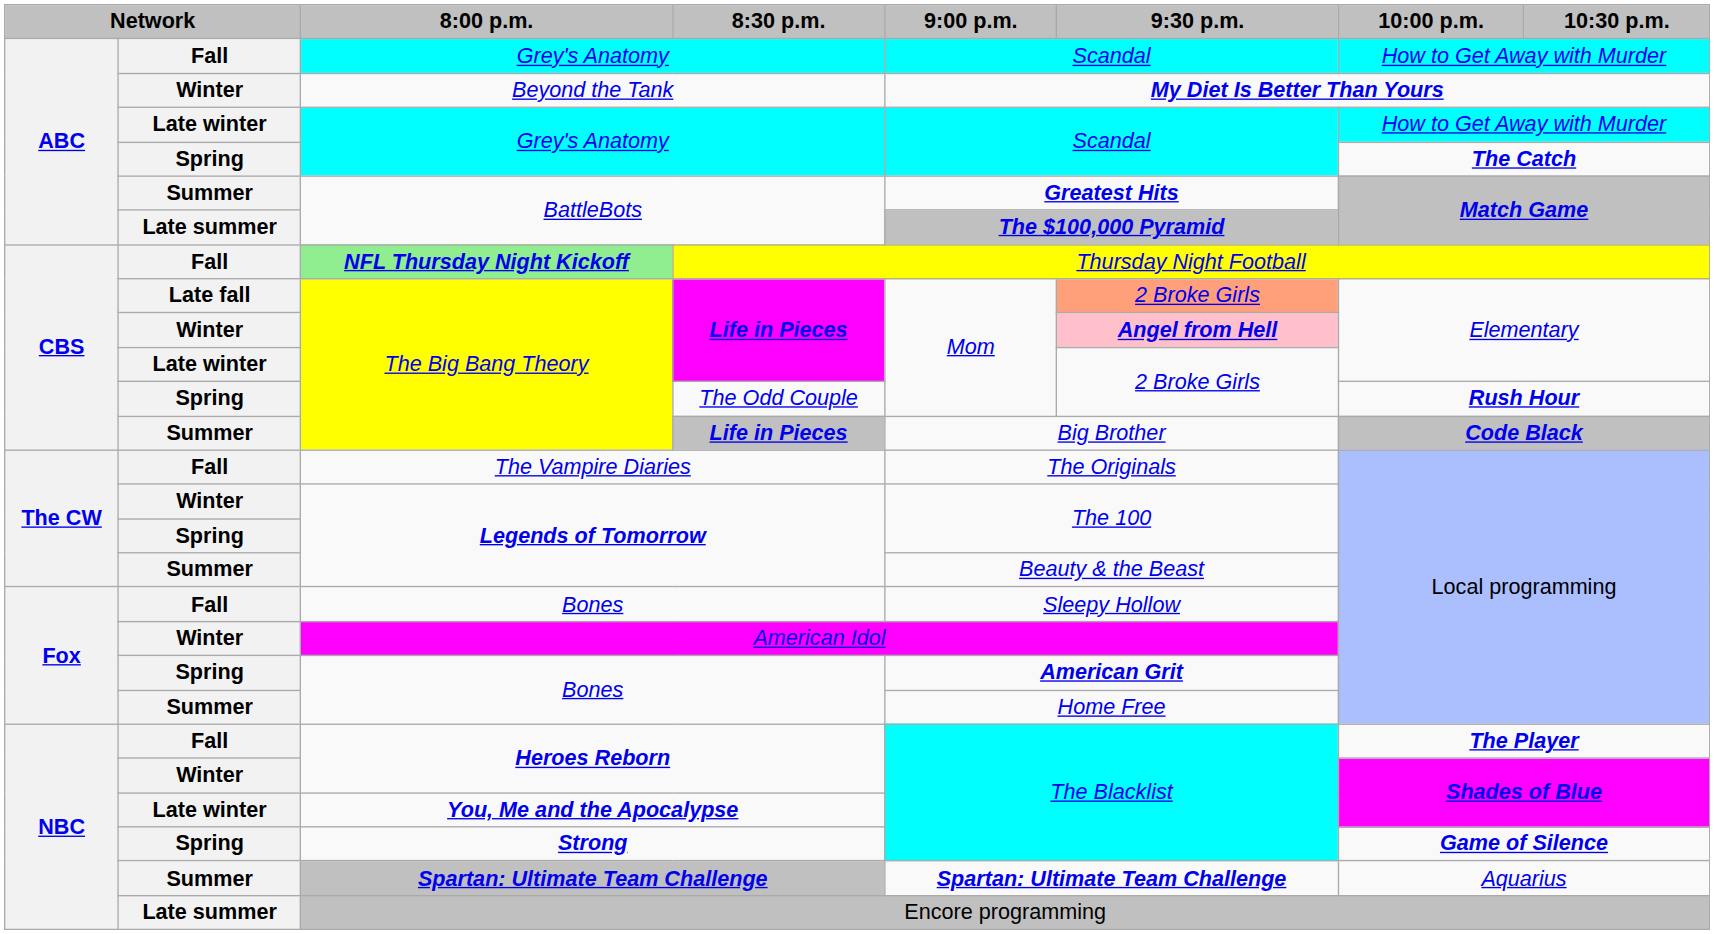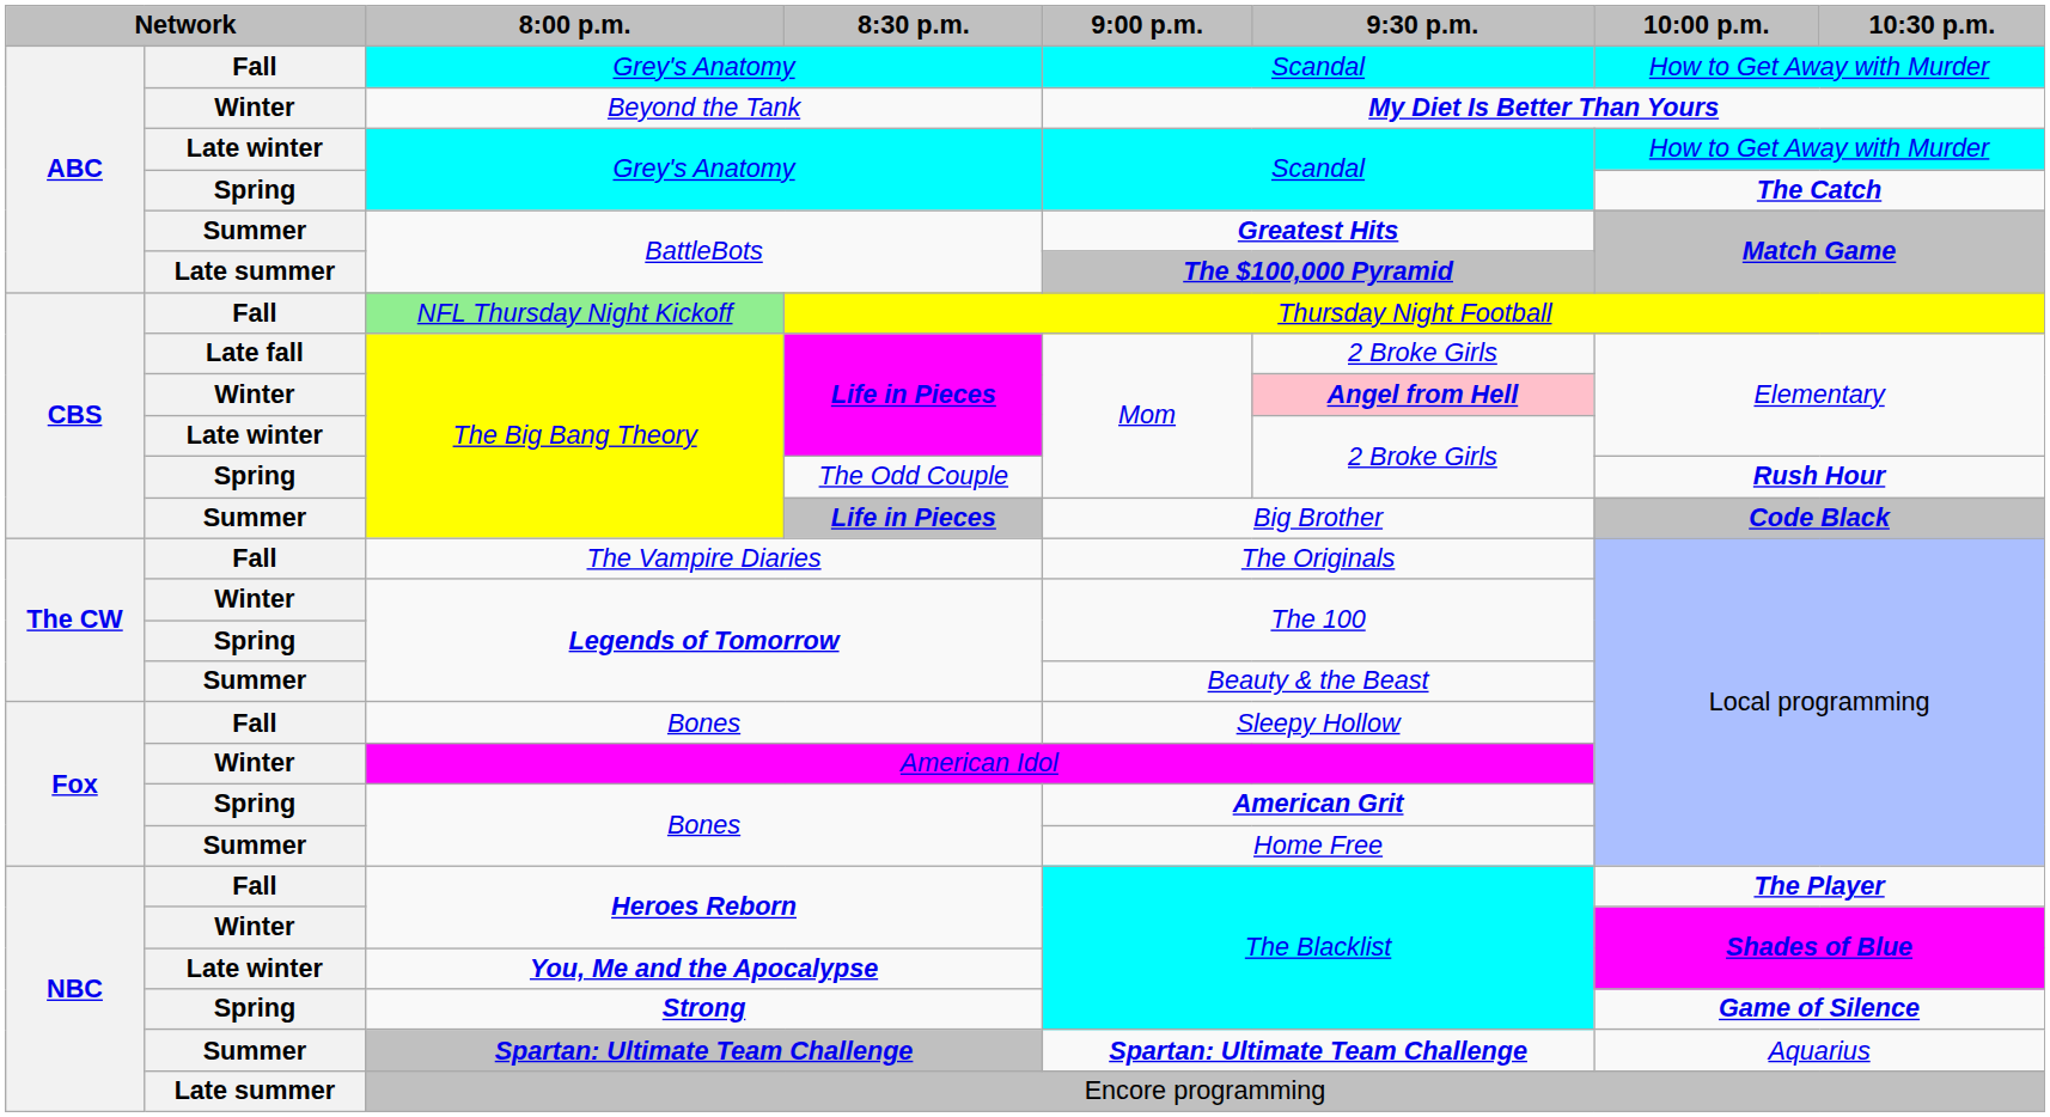Thursday Night Football | 8:00 p.m.: bold -> normal
Late fall / Life in Pieces | 9:30 p.m.: lightsalmon background -> no background
